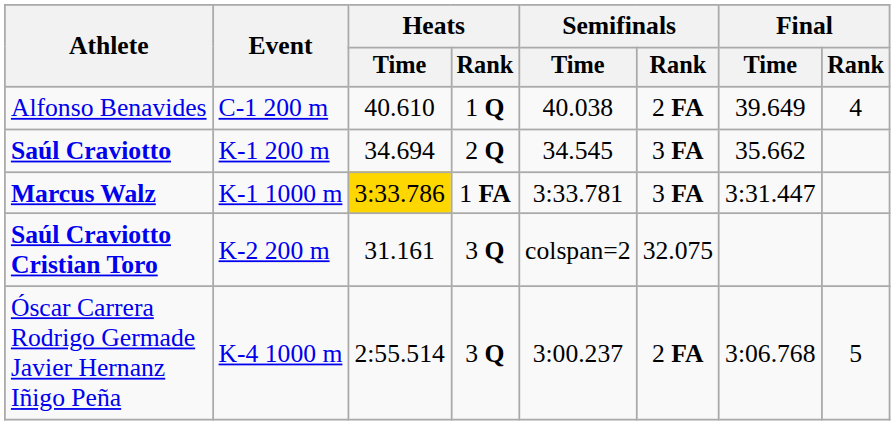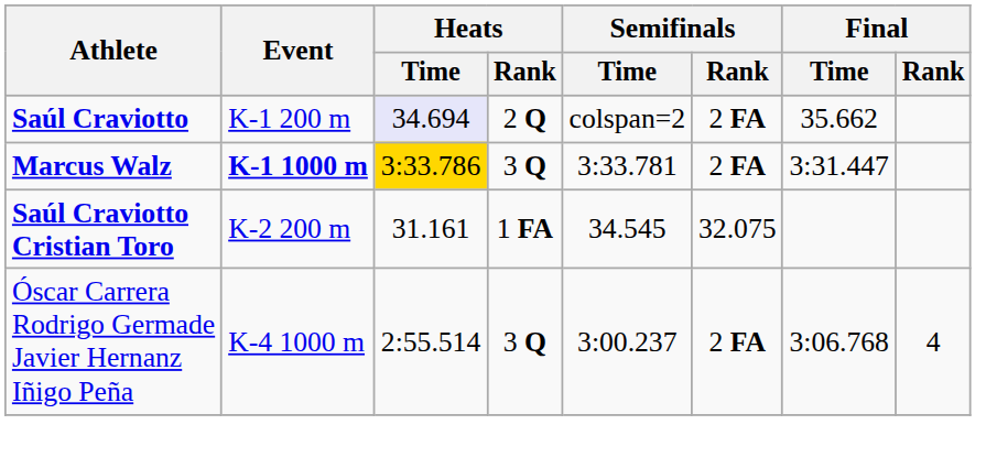- row: Alfonso Benavides | C-1 200 m | 40.610 | 1 Q | 40.038 | 2 FA | 39.649 | 4
Saúl Craviotto | Heats / Time: no background -> lavender background
Saúl Craviotto | Semifinals / Time: 34.545 -> colspan=2
Saúl Craviotto | Semifinals / Rank: 3 FA -> 2 FA
Marcus Walz | Event: normal -> bold
Marcus Walz | Heats / Rank: 1 FA -> 3 Q
Marcus Walz | Semifinals / Rank: 3 FA -> 2 FA
Saúl Craviotto Cristian Toro | Heats / Rank: 3 Q -> 1 FA
Saúl Craviotto Cristian Toro | Semifinals / Time: colspan=2 -> 34.545
Óscar Carrera Rodrigo Germade Javier Hernanz Iñigo Peña | Final / Rank: 5 -> 4
